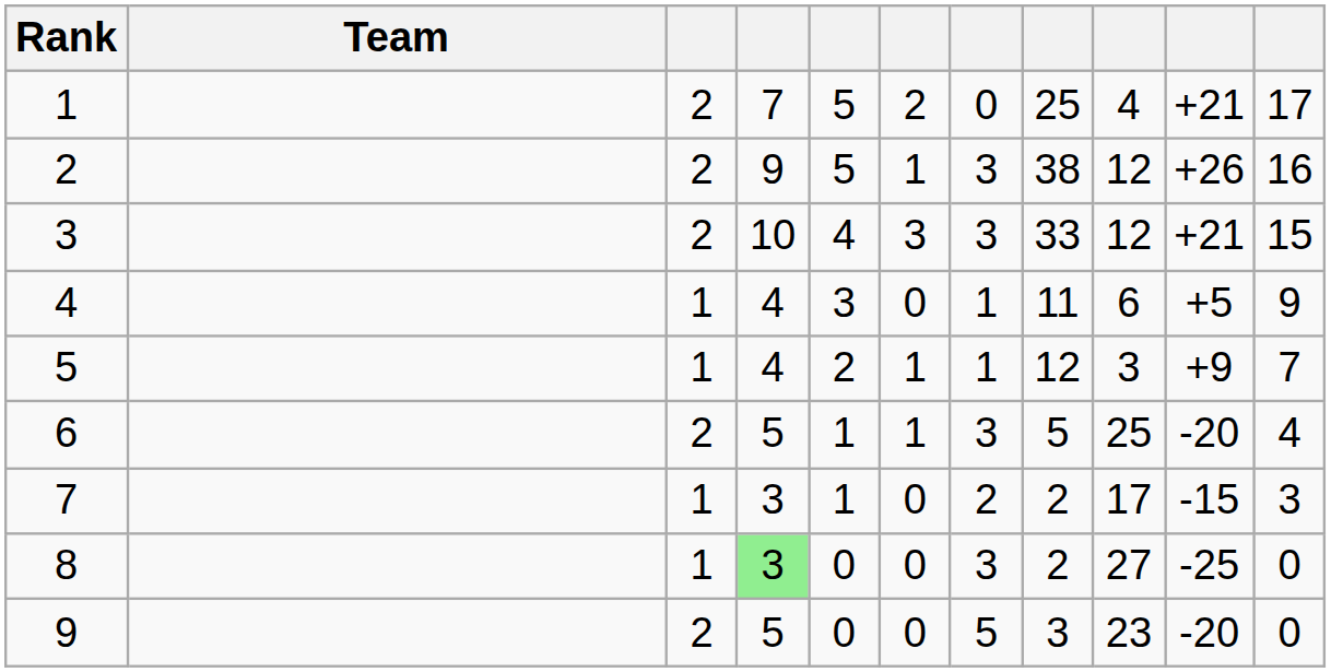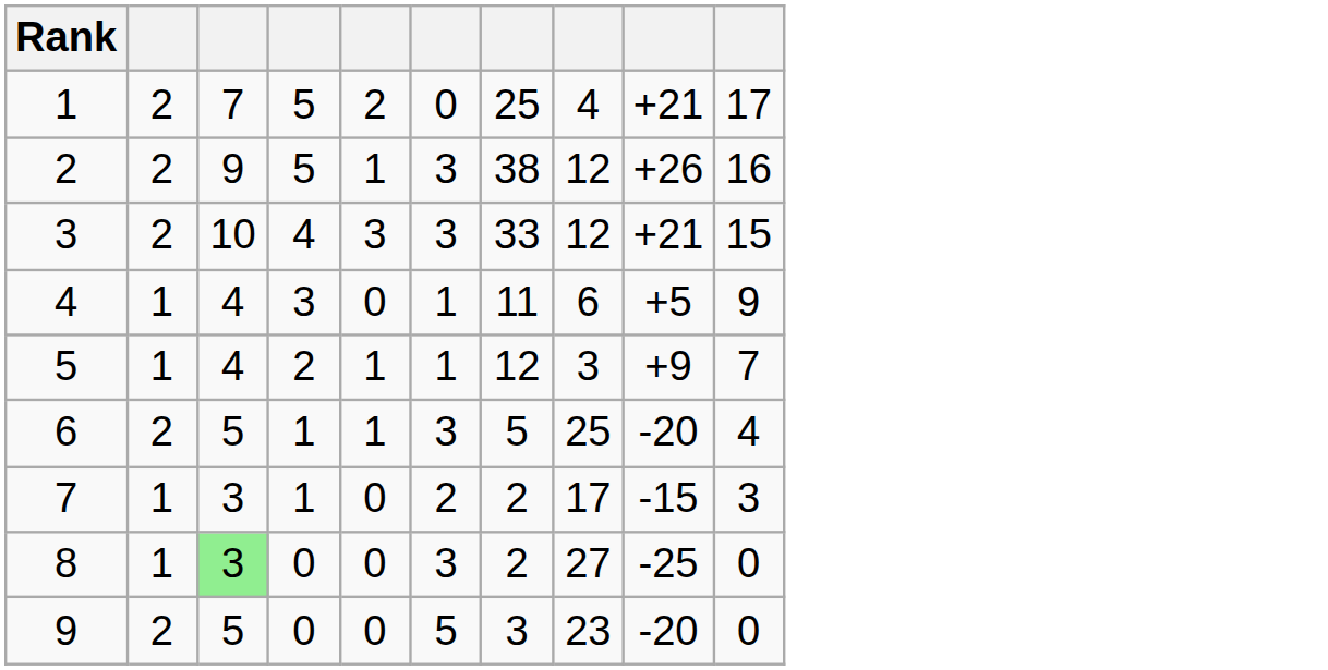- column: Team
